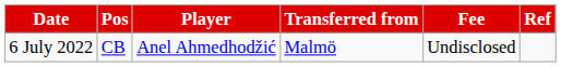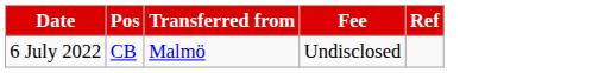- column: Player | Anel Ahmedhodžić
